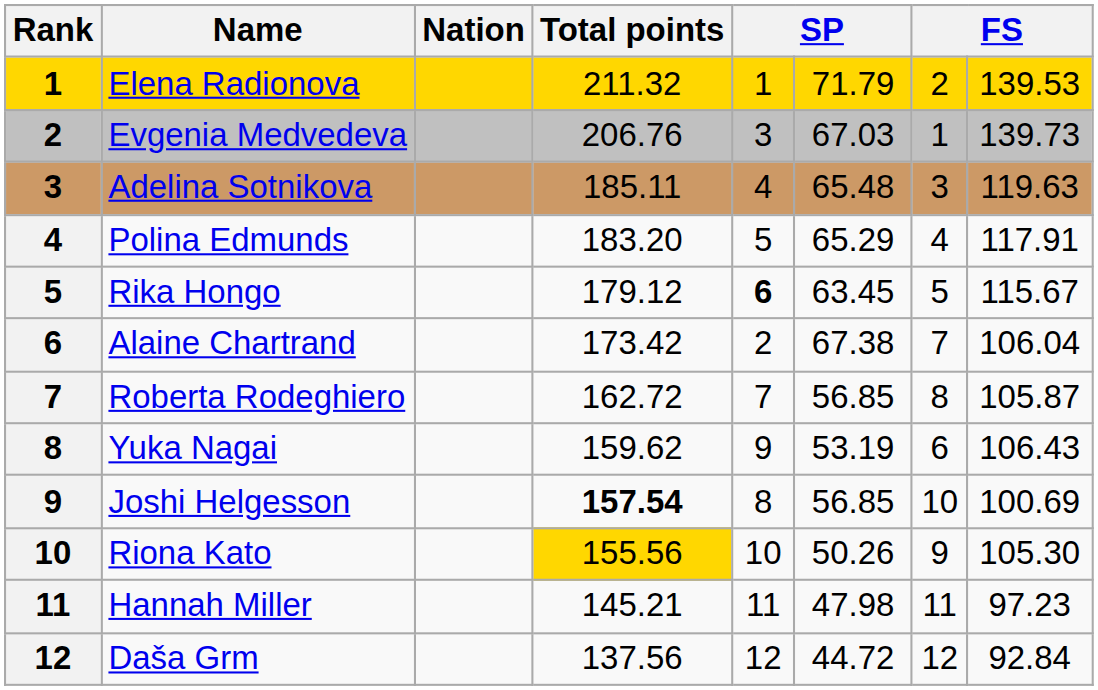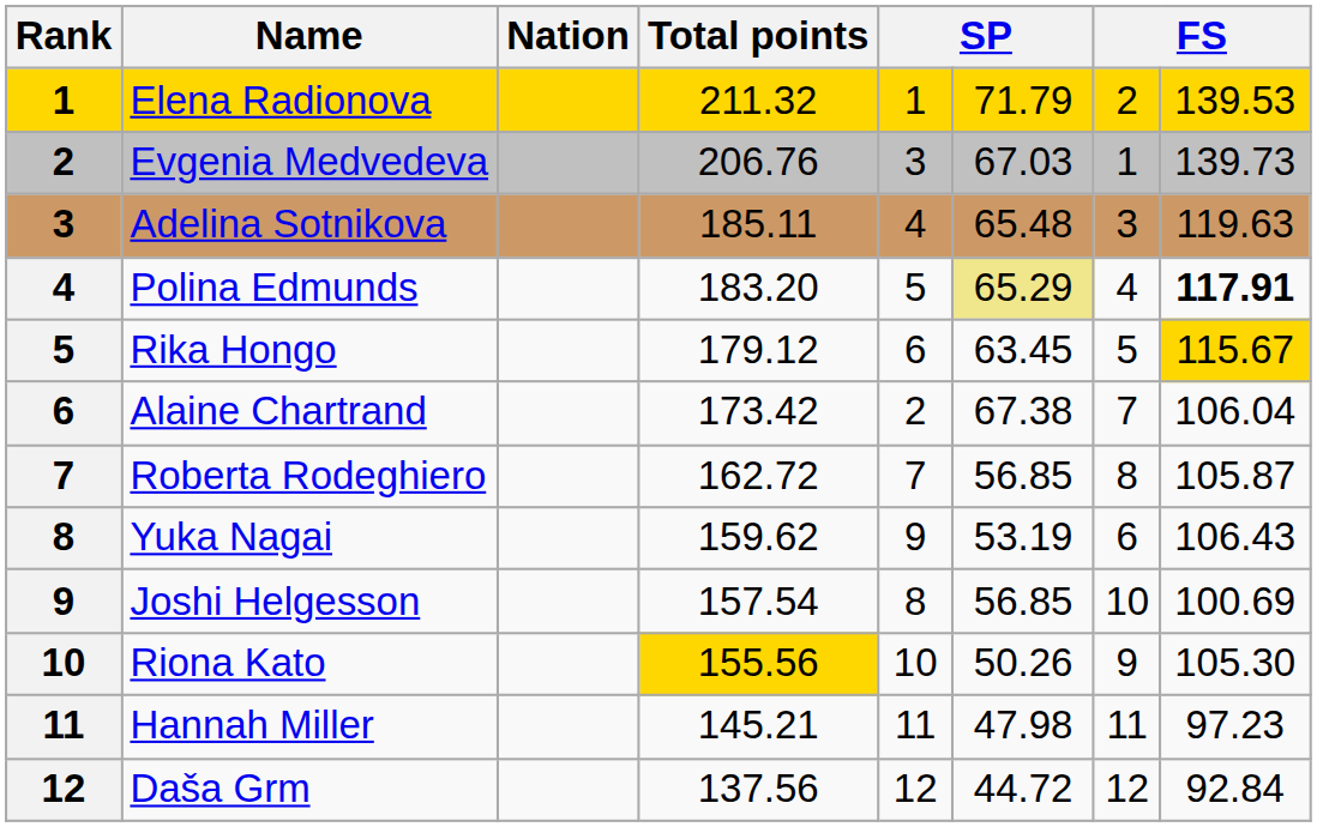Polina Edmunds | column 6: no background -> khaki background
Polina Edmunds | column 8: normal -> bold
Rika Hongo | column 5: bold -> normal
Rika Hongo | column 8: no background -> gold background
Joshi Helgesson | Total points: bold -> normal
